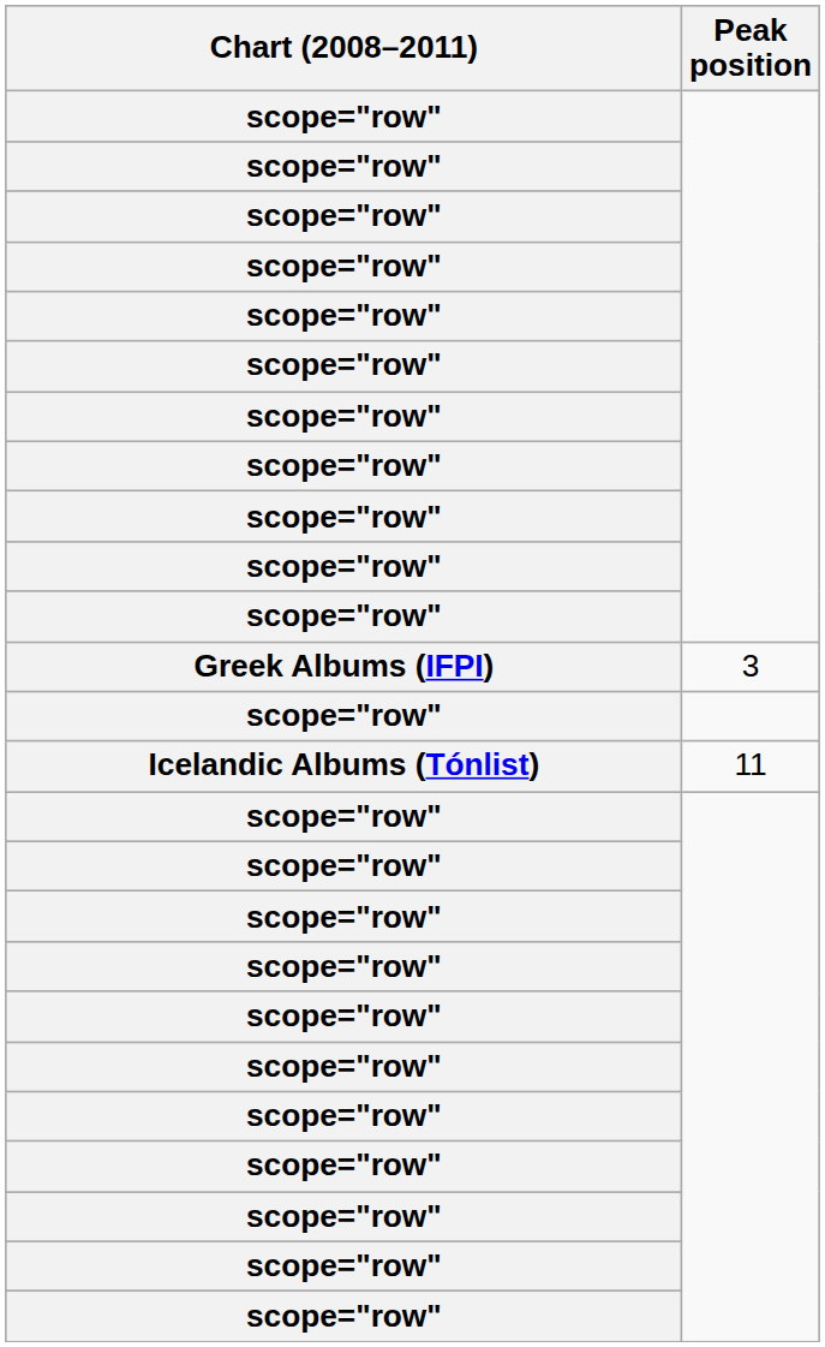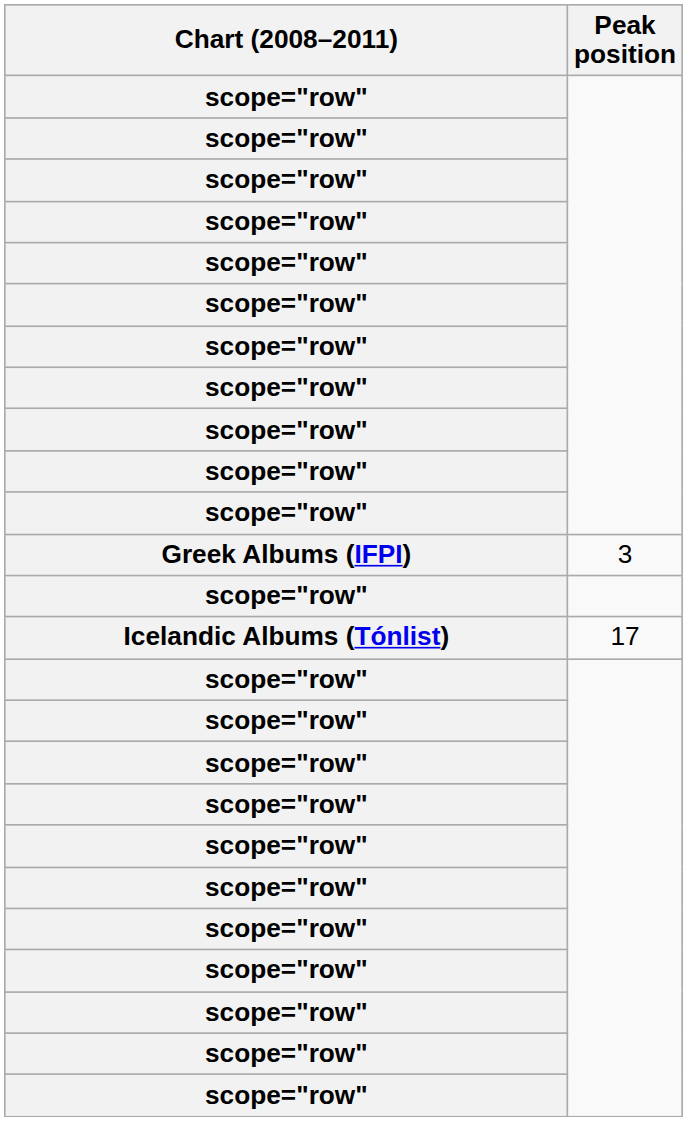Icelandic Albums (Tónlist) | Peak position: 11 -> 17
